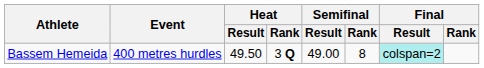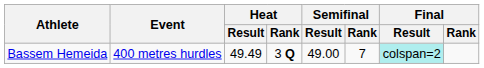Bassem Hemeida | Heat / Result: 49.50 -> 49.49
Bassem Hemeida | Semifinal / Rank: 8 -> 7
